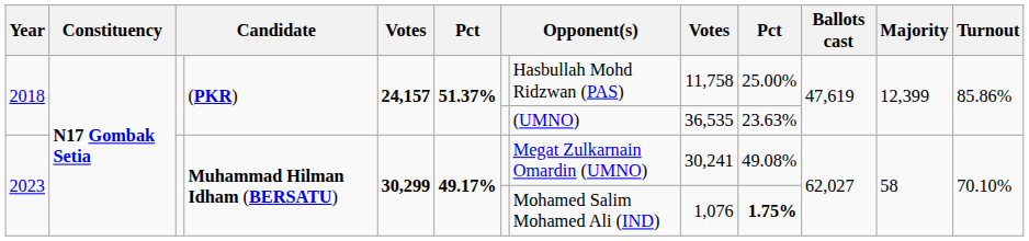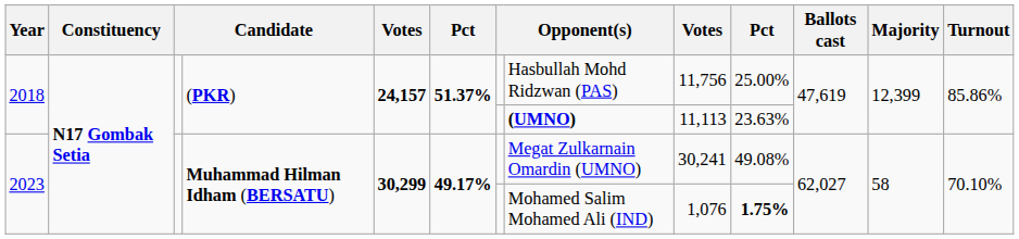row 2 | column 9: 11,758 -> 11,756
row 3 | column 8: normal -> bold
row 3 | column 9: 36,535 -> 11,113
